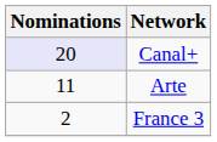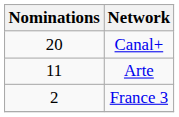Canal+ | Nominations: lavender background -> no background
